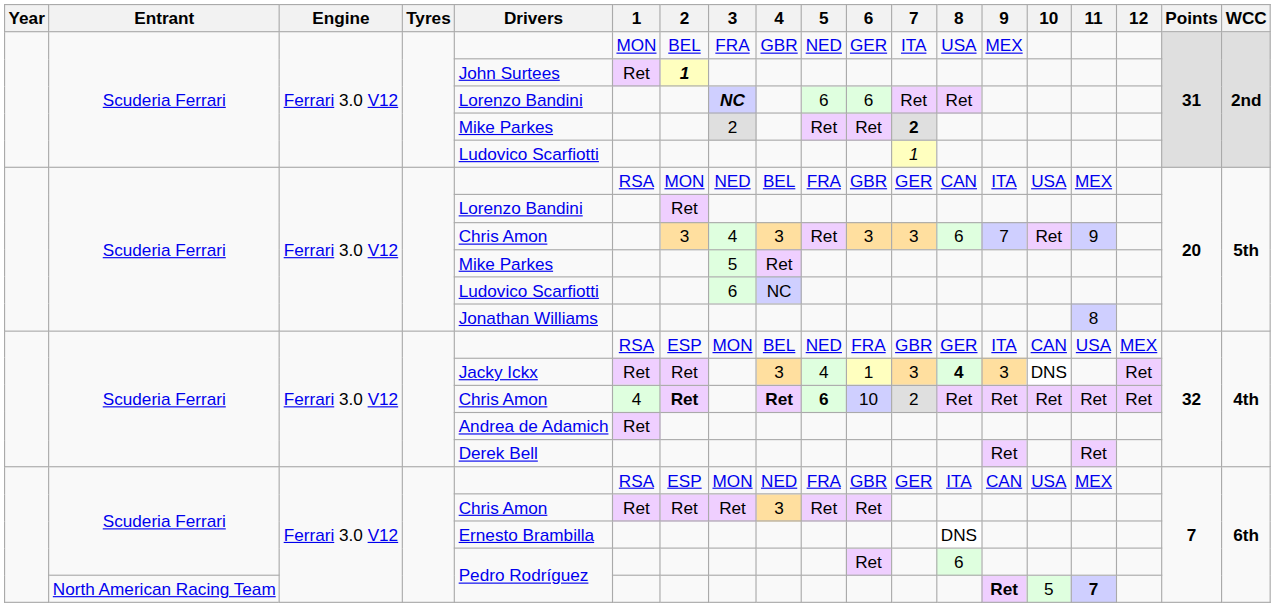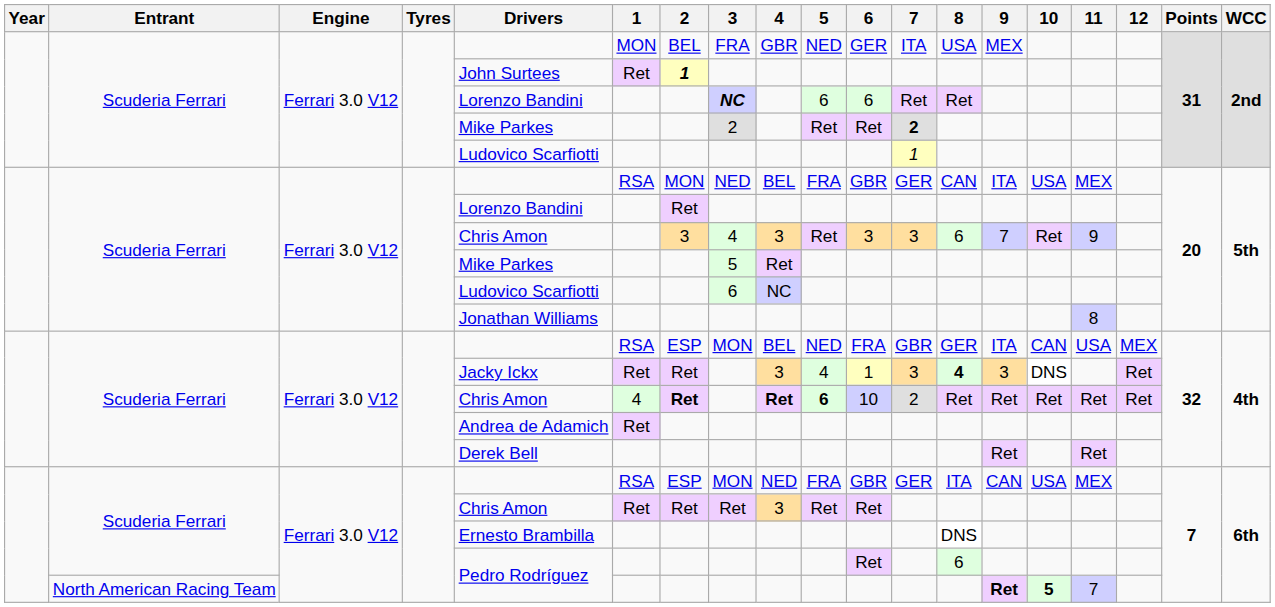North American Racing Team | 10: normal -> bold
North American Racing Team | 11: bold -> normal
